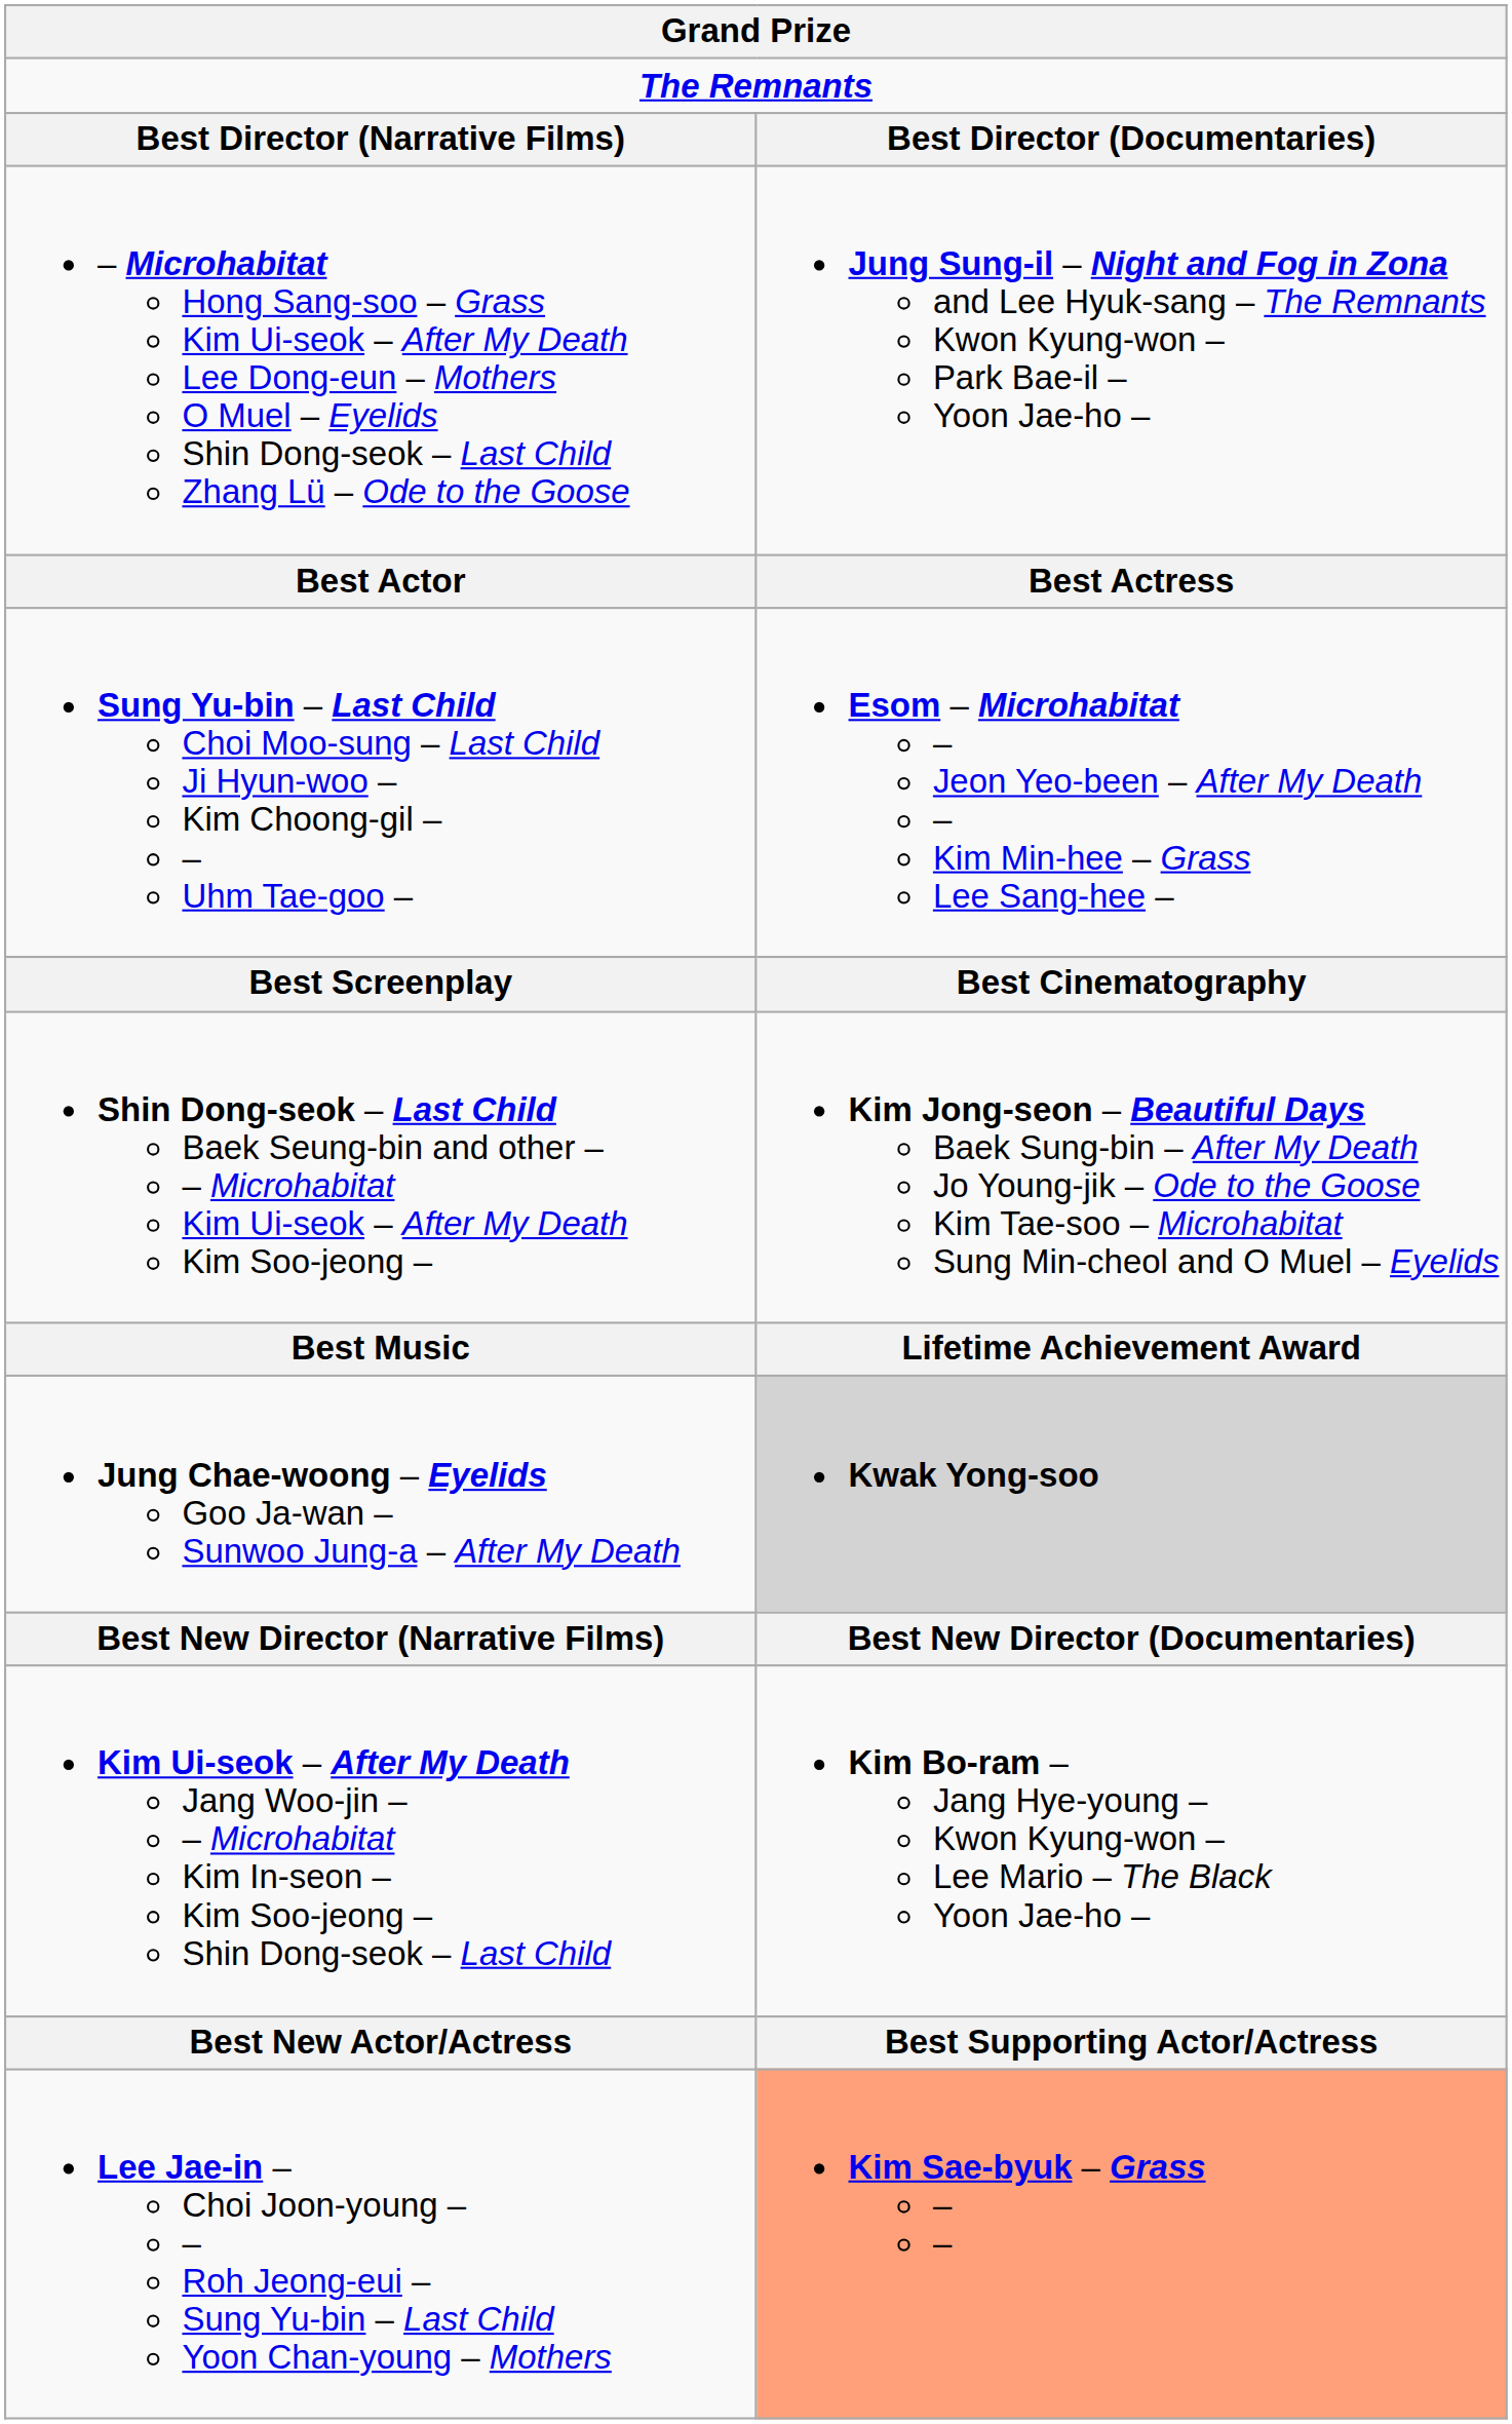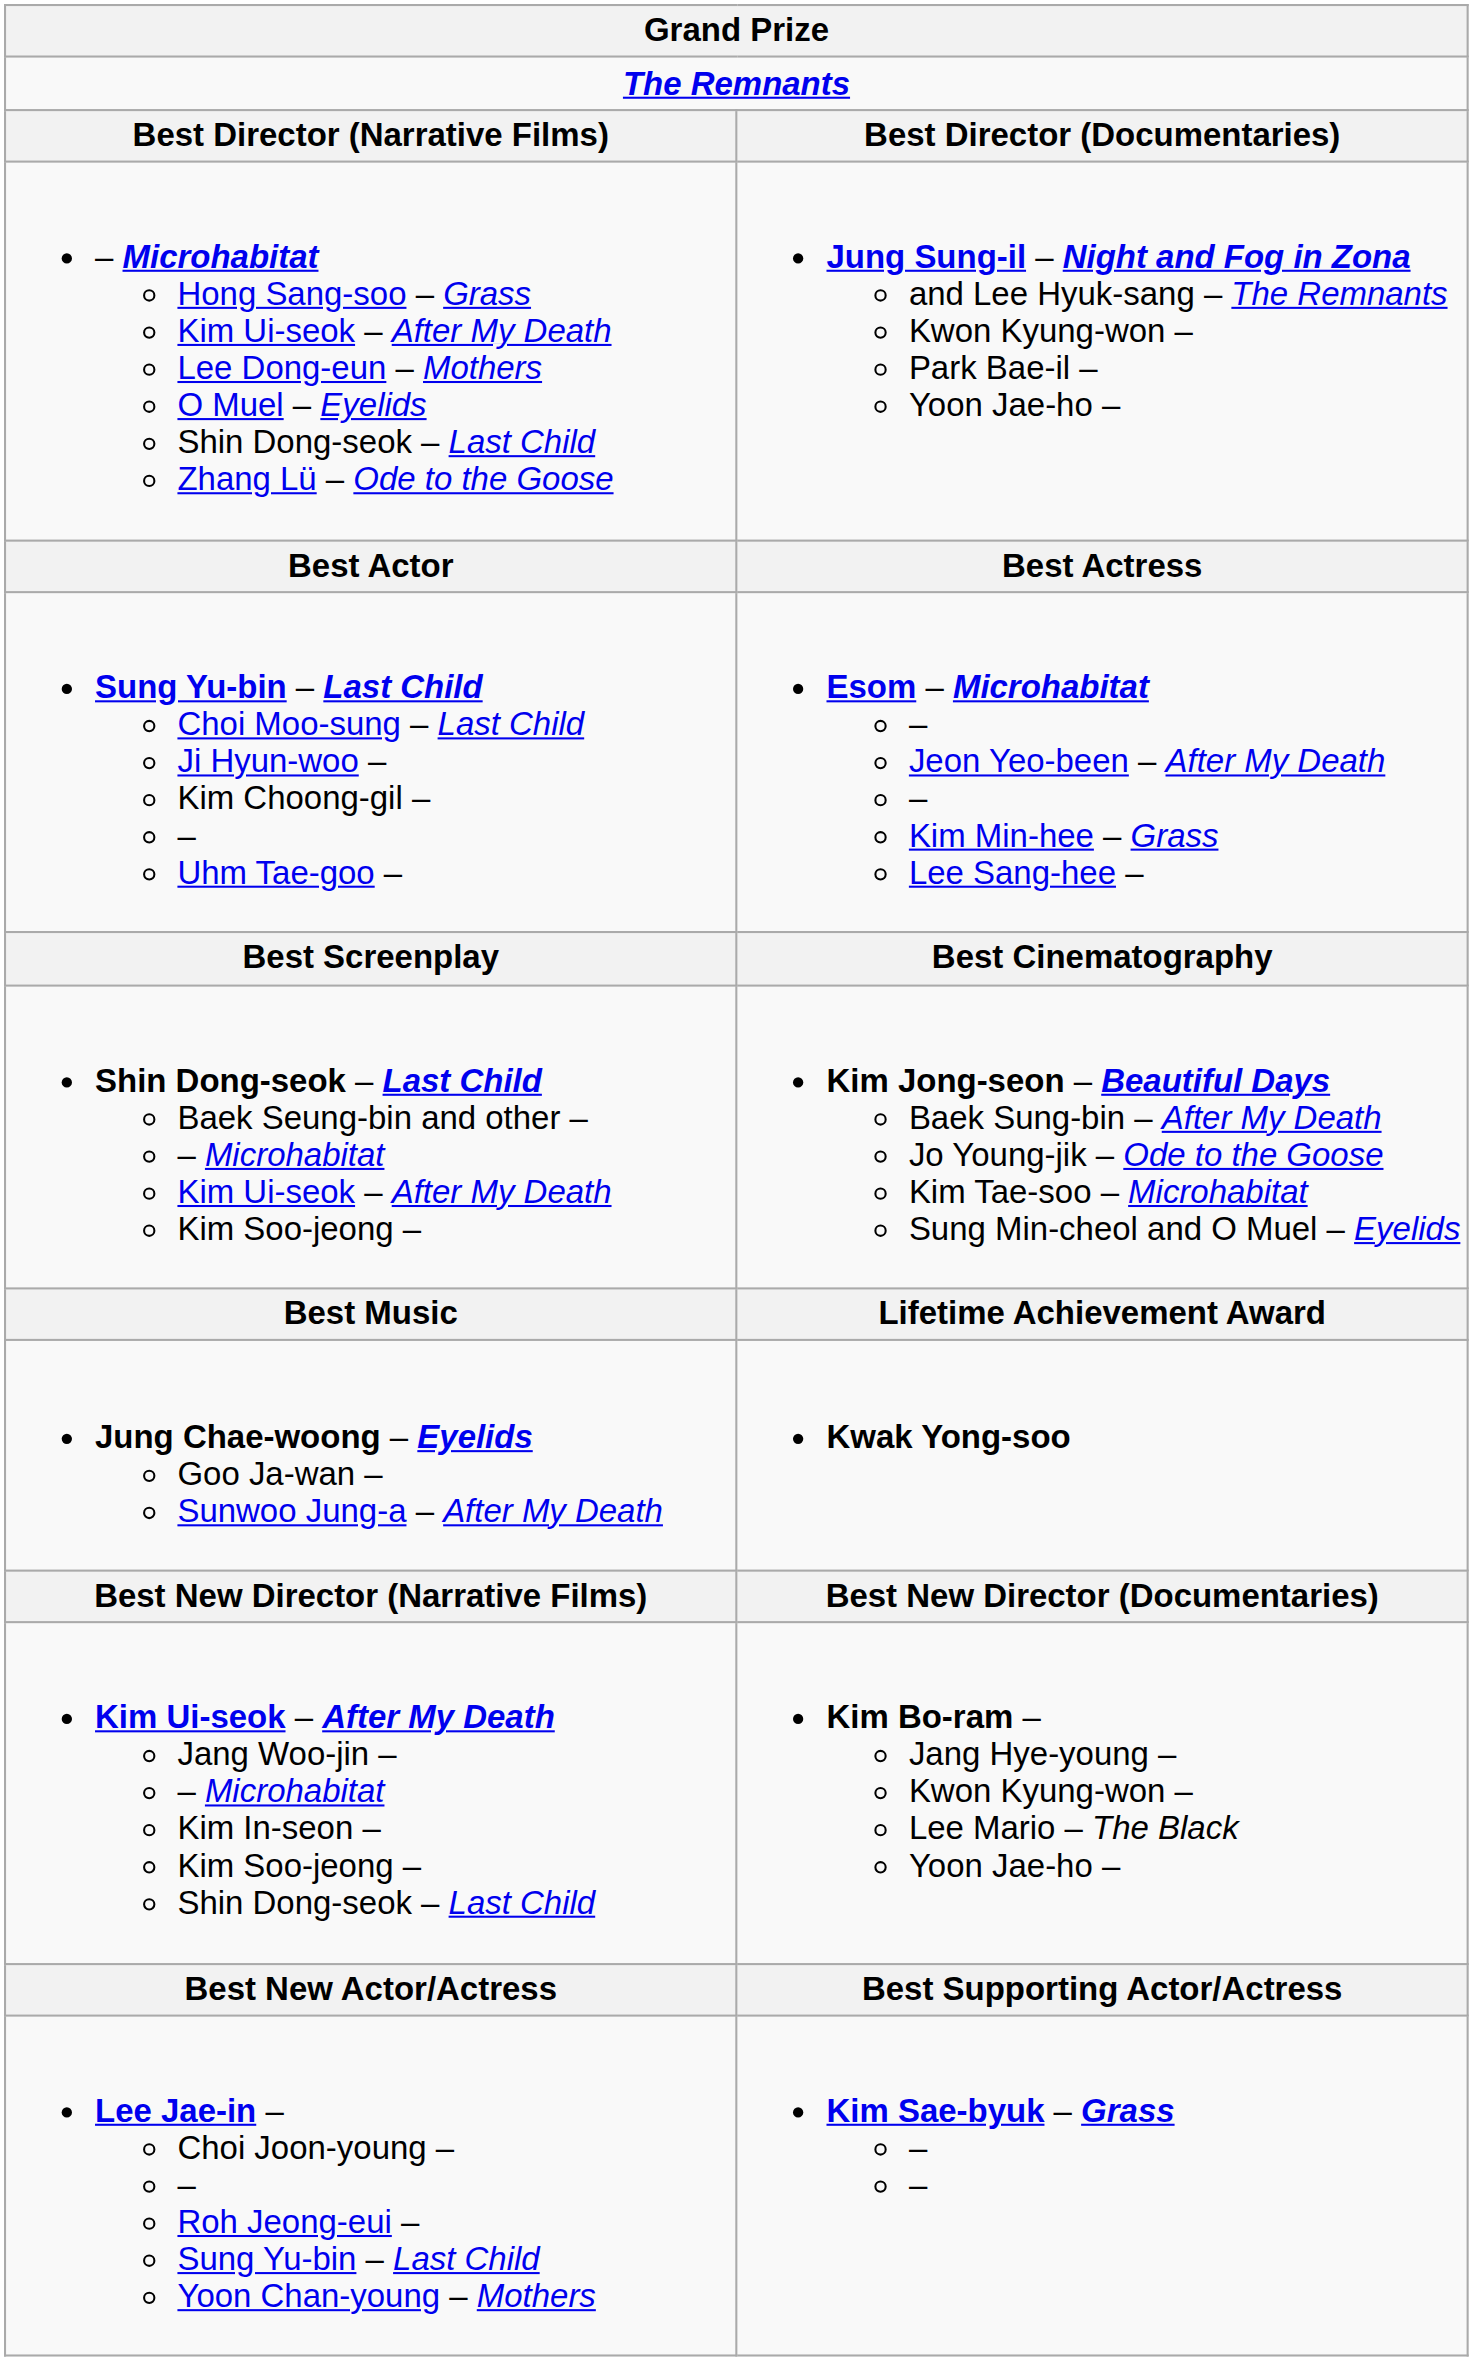row 10 | Best Director (Documentaries): lightgrey background -> no background
row 14 | Best Director (Documentaries): lightsalmon background -> no background
